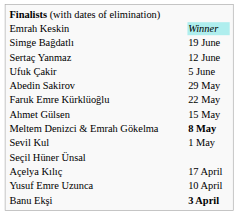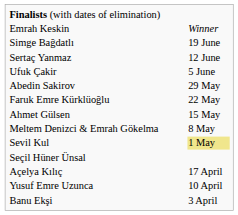Emrah Keskin | column 2: paleturquoise background -> no background
Meltem Denizci & Emrah Gökelma | column 2: bold -> normal
Sevil Kul | column 2: no background -> khaki background
Banu Ekşi | column 2: bold -> normal
